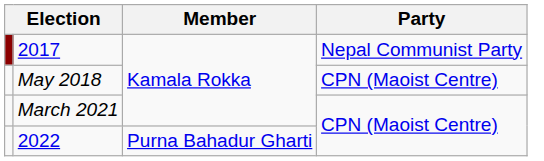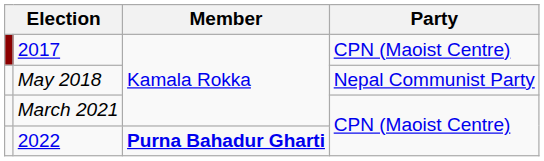2017 | Party: Nepal Communist Party -> CPN (Maoist Centre)
May 2018 | Party: CPN (Maoist Centre) -> Nepal Communist Party
2022 | Member: normal -> bold
